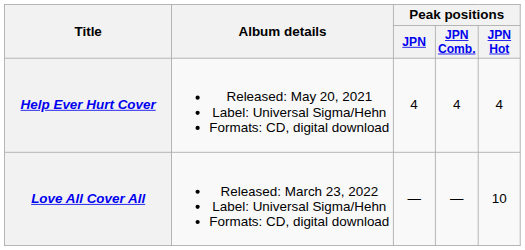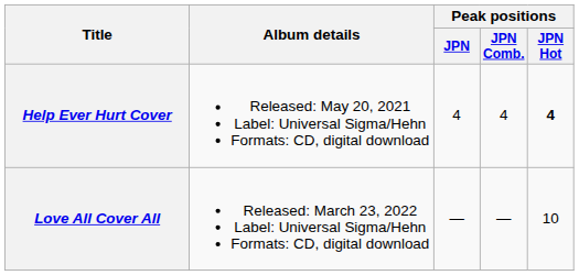Help Ever Hurt Cover | Peak positions / JPN Hot: normal -> bold
